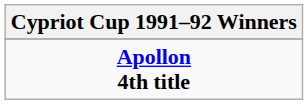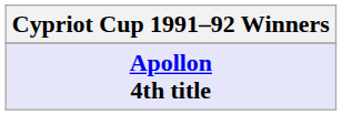row 2 | column 1: no background -> lavender background
